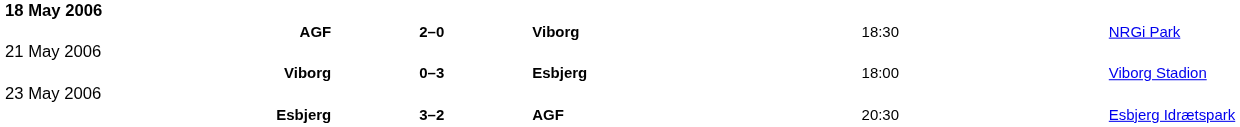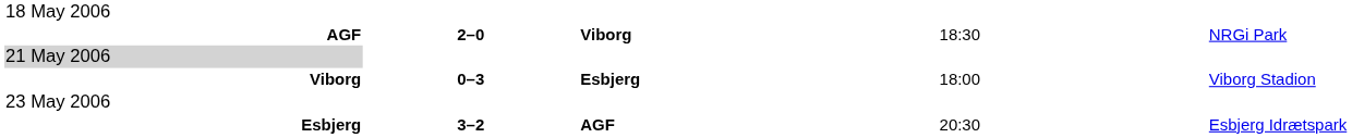18 May 2006 | column 1: bold -> normal
21 May 2006 | column 1: no background -> lightgrey background
